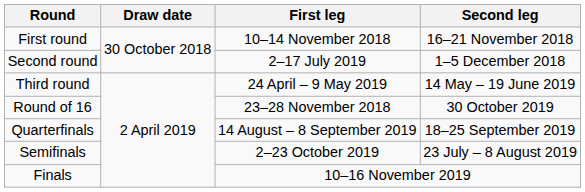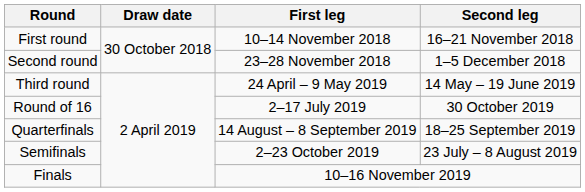Second round | First leg: 2–17 July 2019 -> 23–28 November 2018
Round of 16 | First leg: 23–28 November 2018 -> 2–17 July 2019
